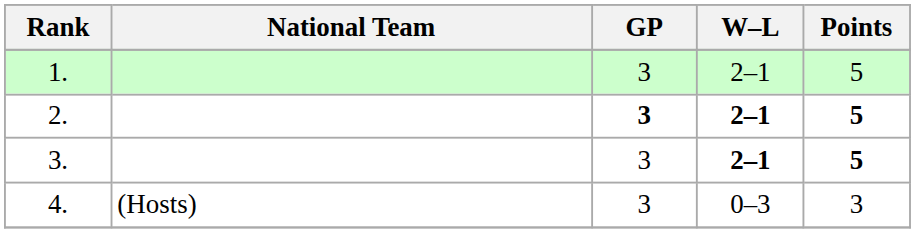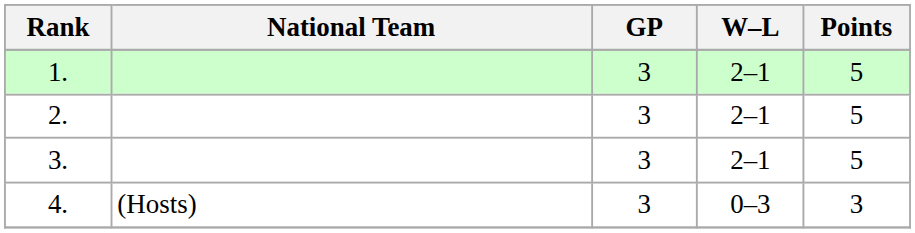2. | GP: bold -> normal
2. | W–L: bold -> normal
2. | Points: bold -> normal
3. | W–L: bold -> normal
3. | Points: bold -> normal
